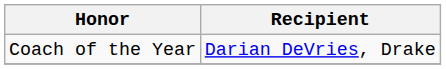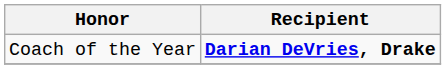Coach of the Year | Recipient: normal -> bold
